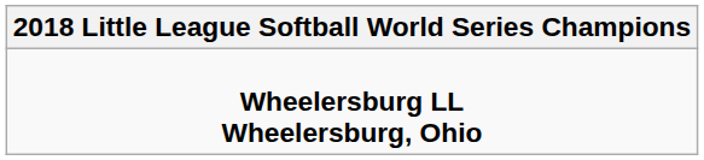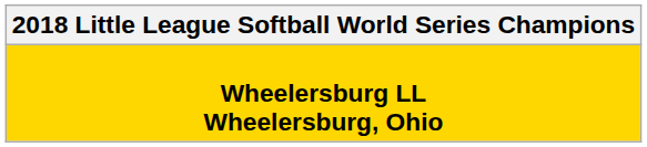row 2 | column 1: no background -> gold background
